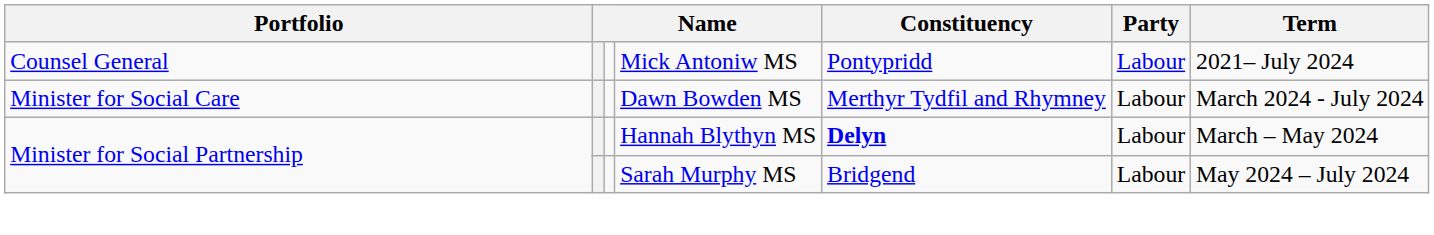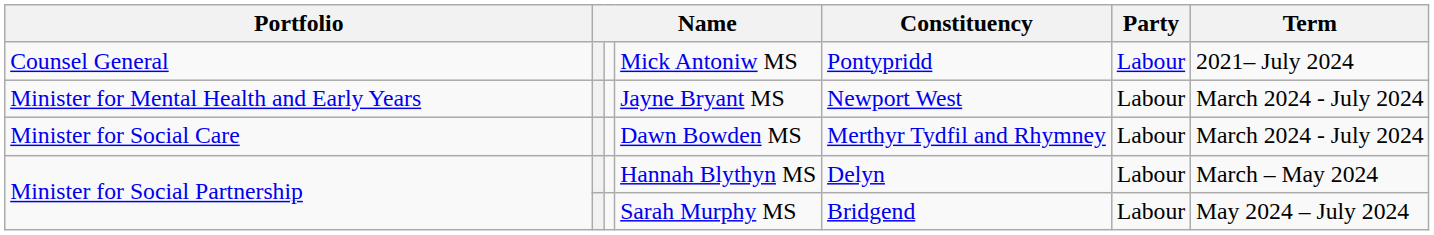+ row: Minister for Mental Health and Early Years | Jayne Bryant MS | Newport West | Labour | March 2024 - July 2024
Hannah Blythyn MS | Constituency: bold -> normal
